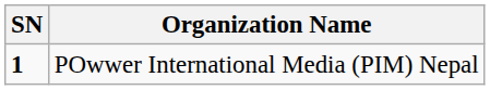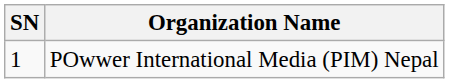POwwer International Media (PIM) Nepal | SN: bold -> normal
